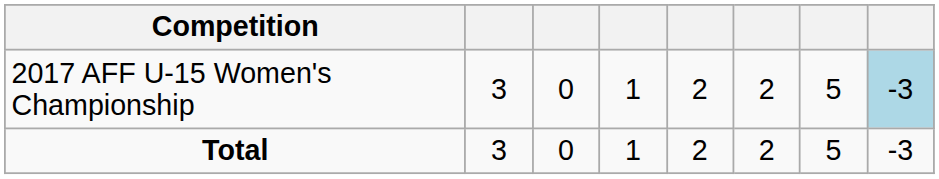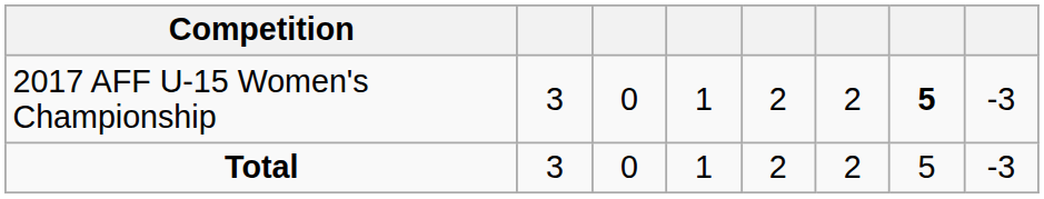2017 AFF U-15 Women's Championship | column 7: normal -> bold
2017 AFF U-15 Women's Championship | column 8: lightblue background -> no background
